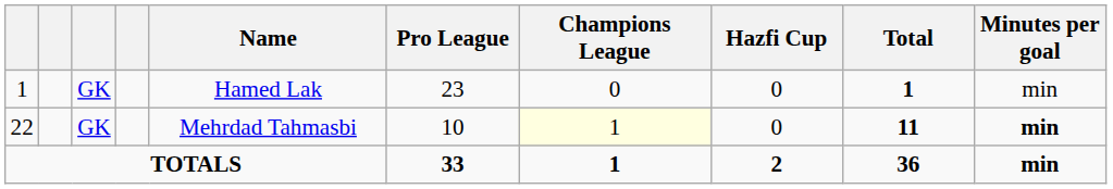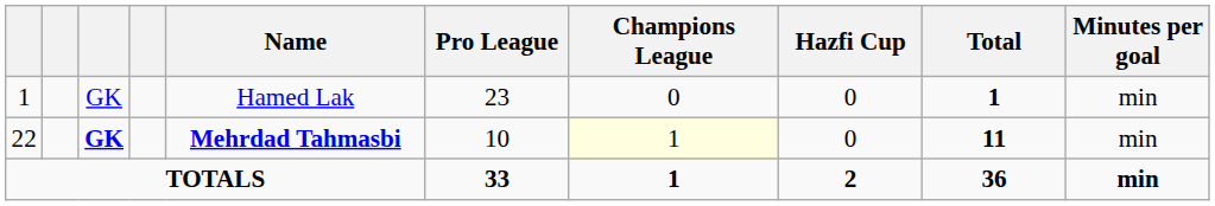22 | column 3: normal -> bold
22 | Name: normal -> bold
22 | Minutes per goal: bold -> normal
